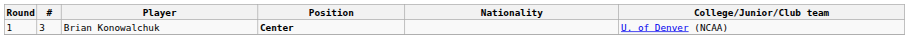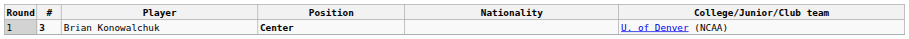Brian Konowalchuk | Round: no background -> lightgrey background
Brian Konowalchuk | #: normal -> bold
